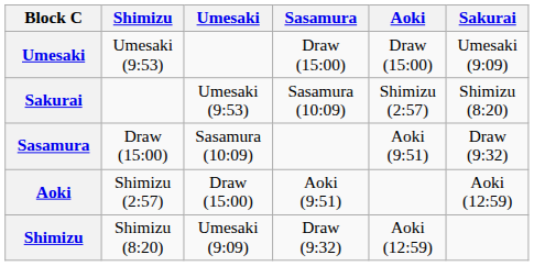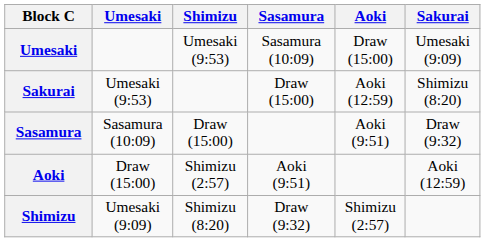columns swapped: Umesaki <-> Shimizu
row 2 | Sasamura: Draw (15:00) -> Sasamura (10:09)
row 3 | Sasamura: Sasamura (10:09) -> Draw (15:00)
row 3 | Aoki: Shimizu (2:57) -> Aoki (12:59)
row 6 | Aoki: Aoki (12:59) -> Shimizu (2:57)
